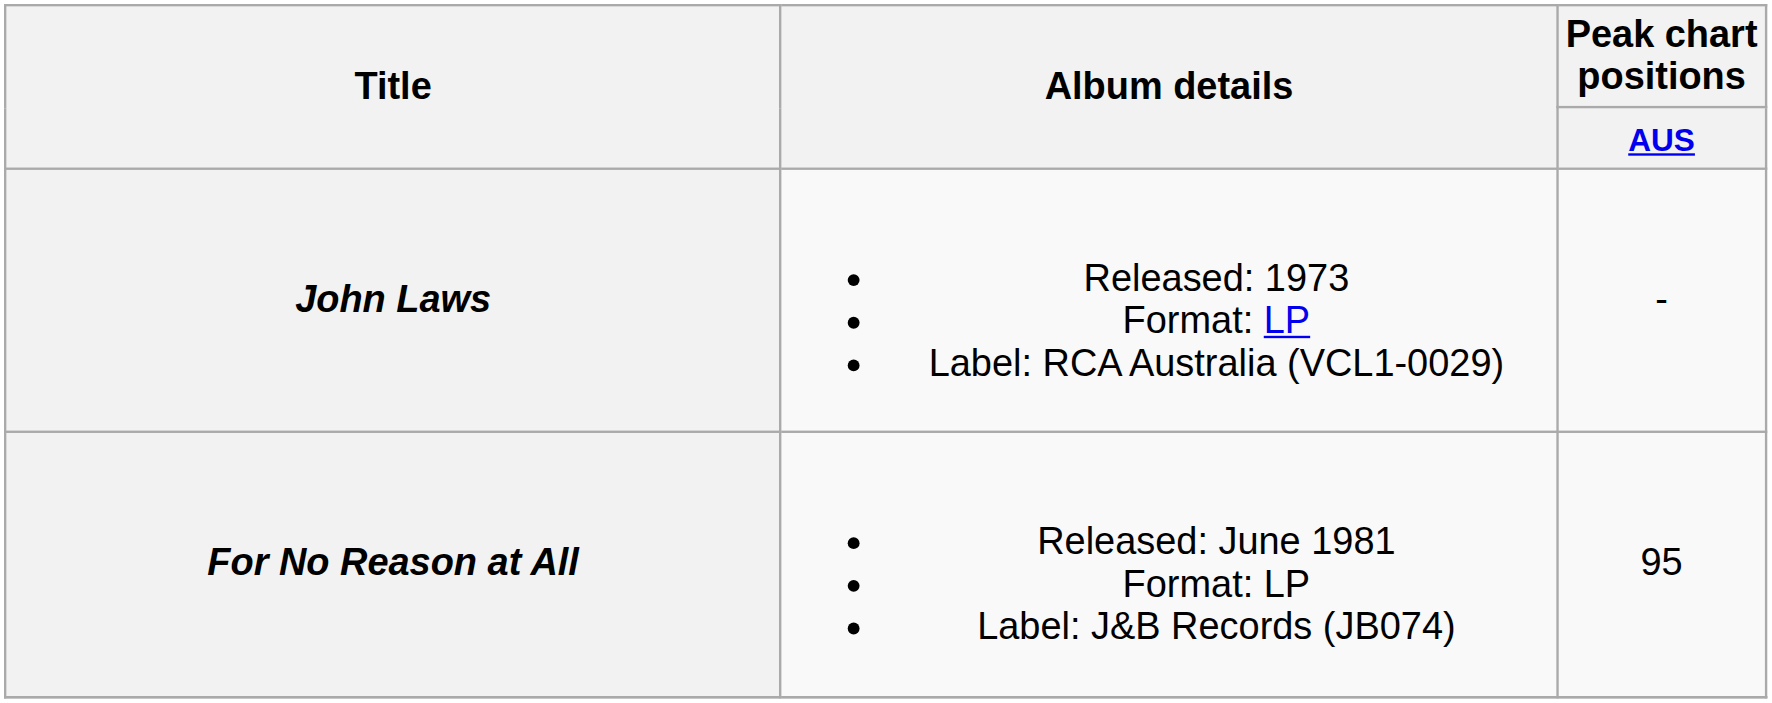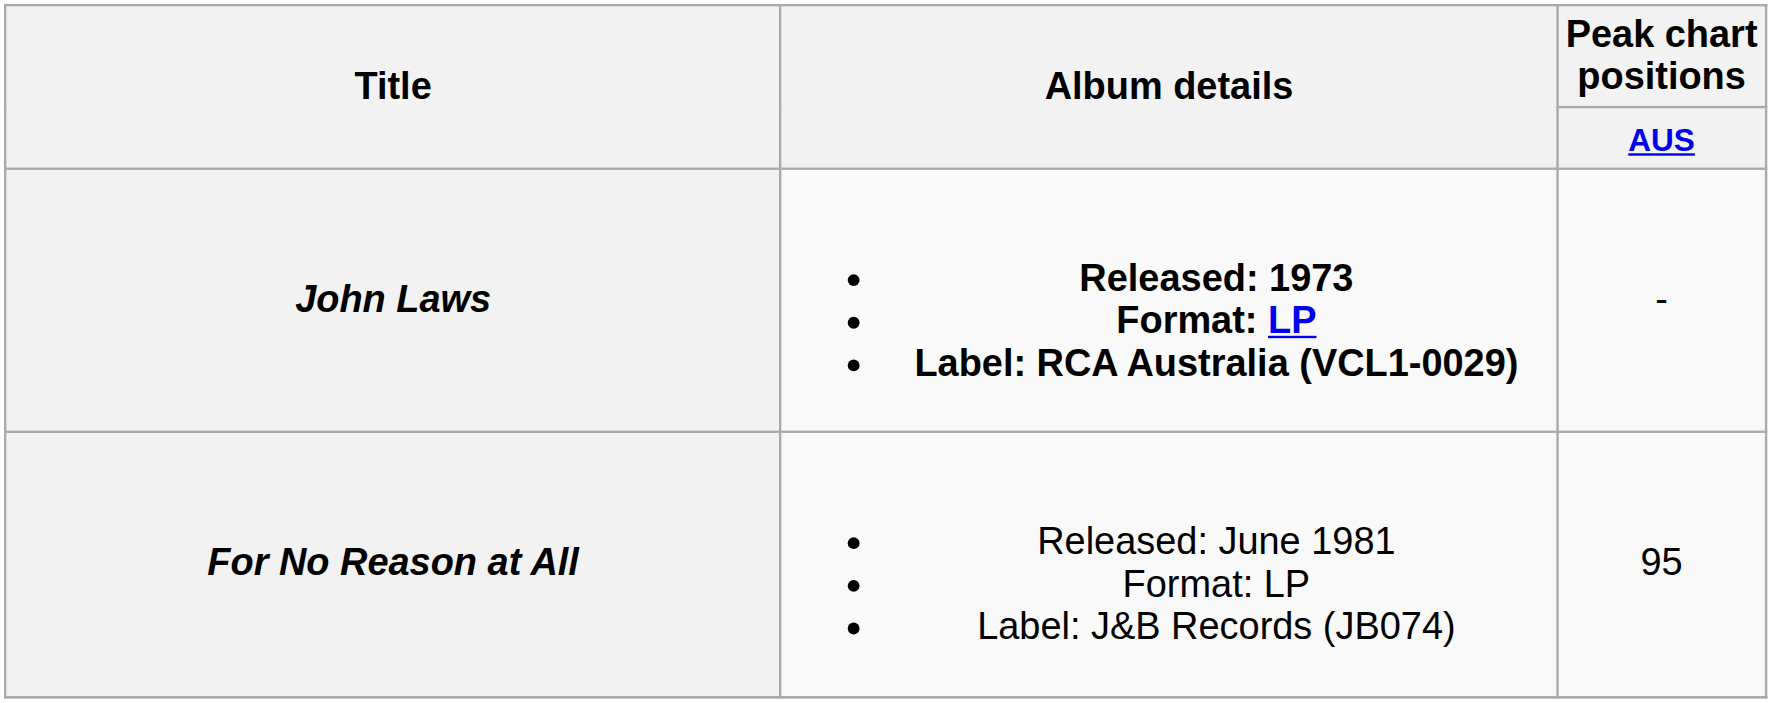John Laws | Album details: normal -> bold
